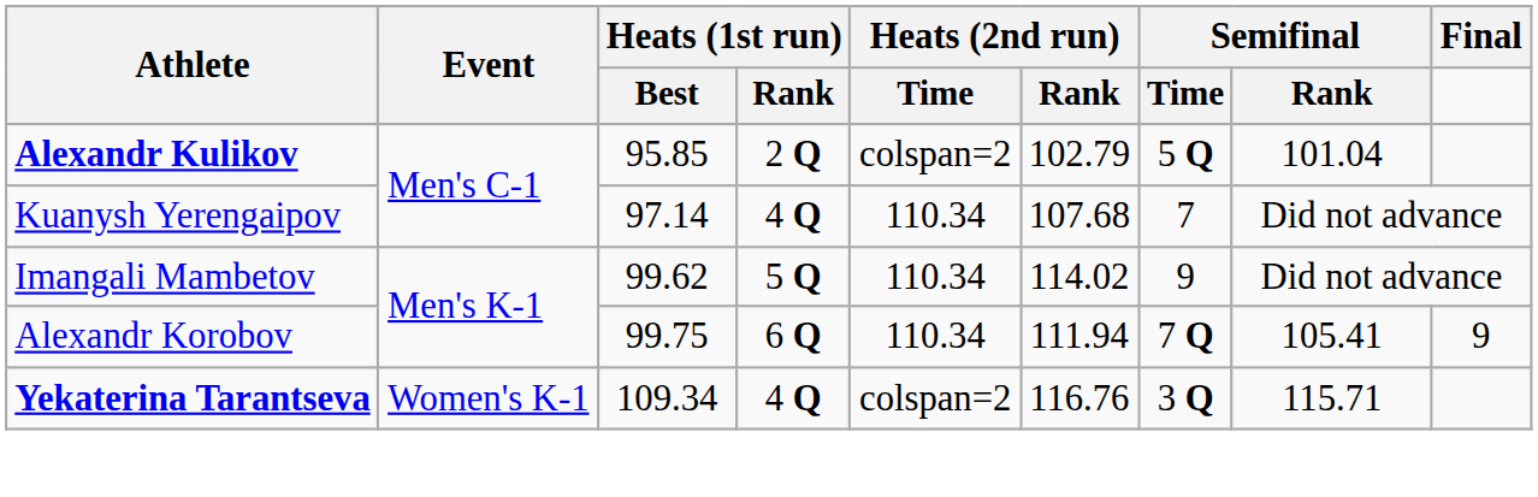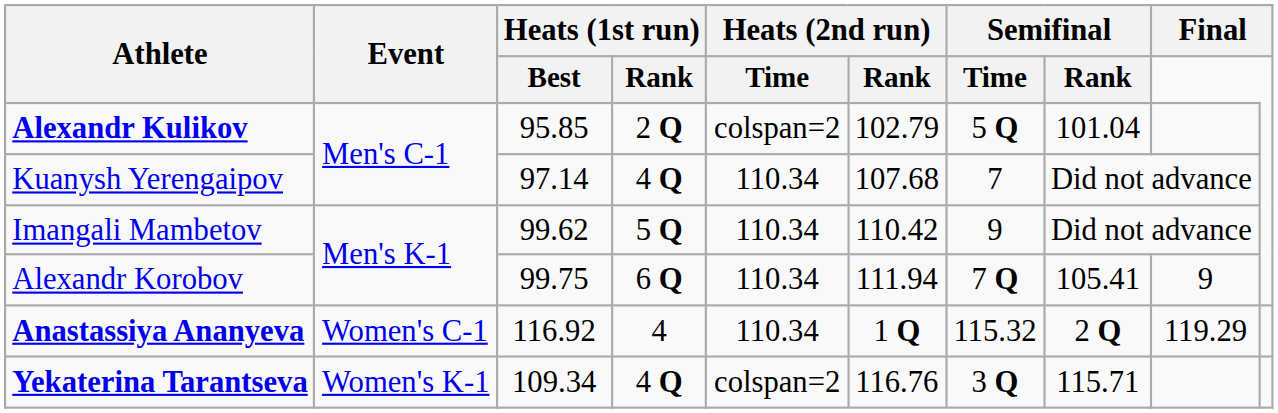Imangali Mambetov | Heats (2nd run) / Rank: 114.02 -> 110.42
+ row: Anastassiya Ananyeva | Women's C-1 | 116.92 | 4 | 110.34 | 1 Q | 115.32 | 2 Q | 119.29
